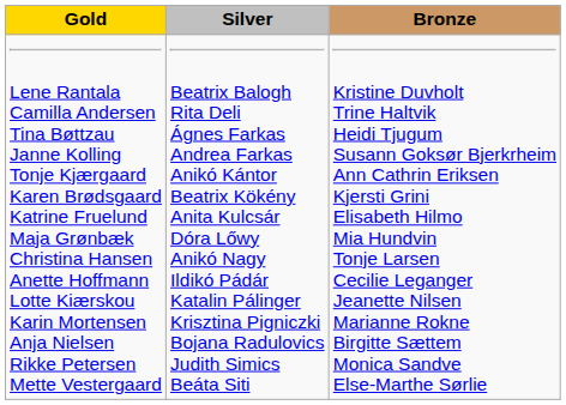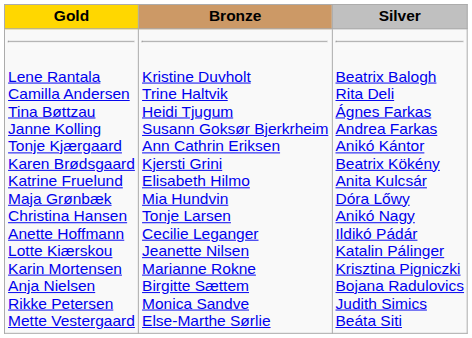columns swapped: Silver <-> Bronze
